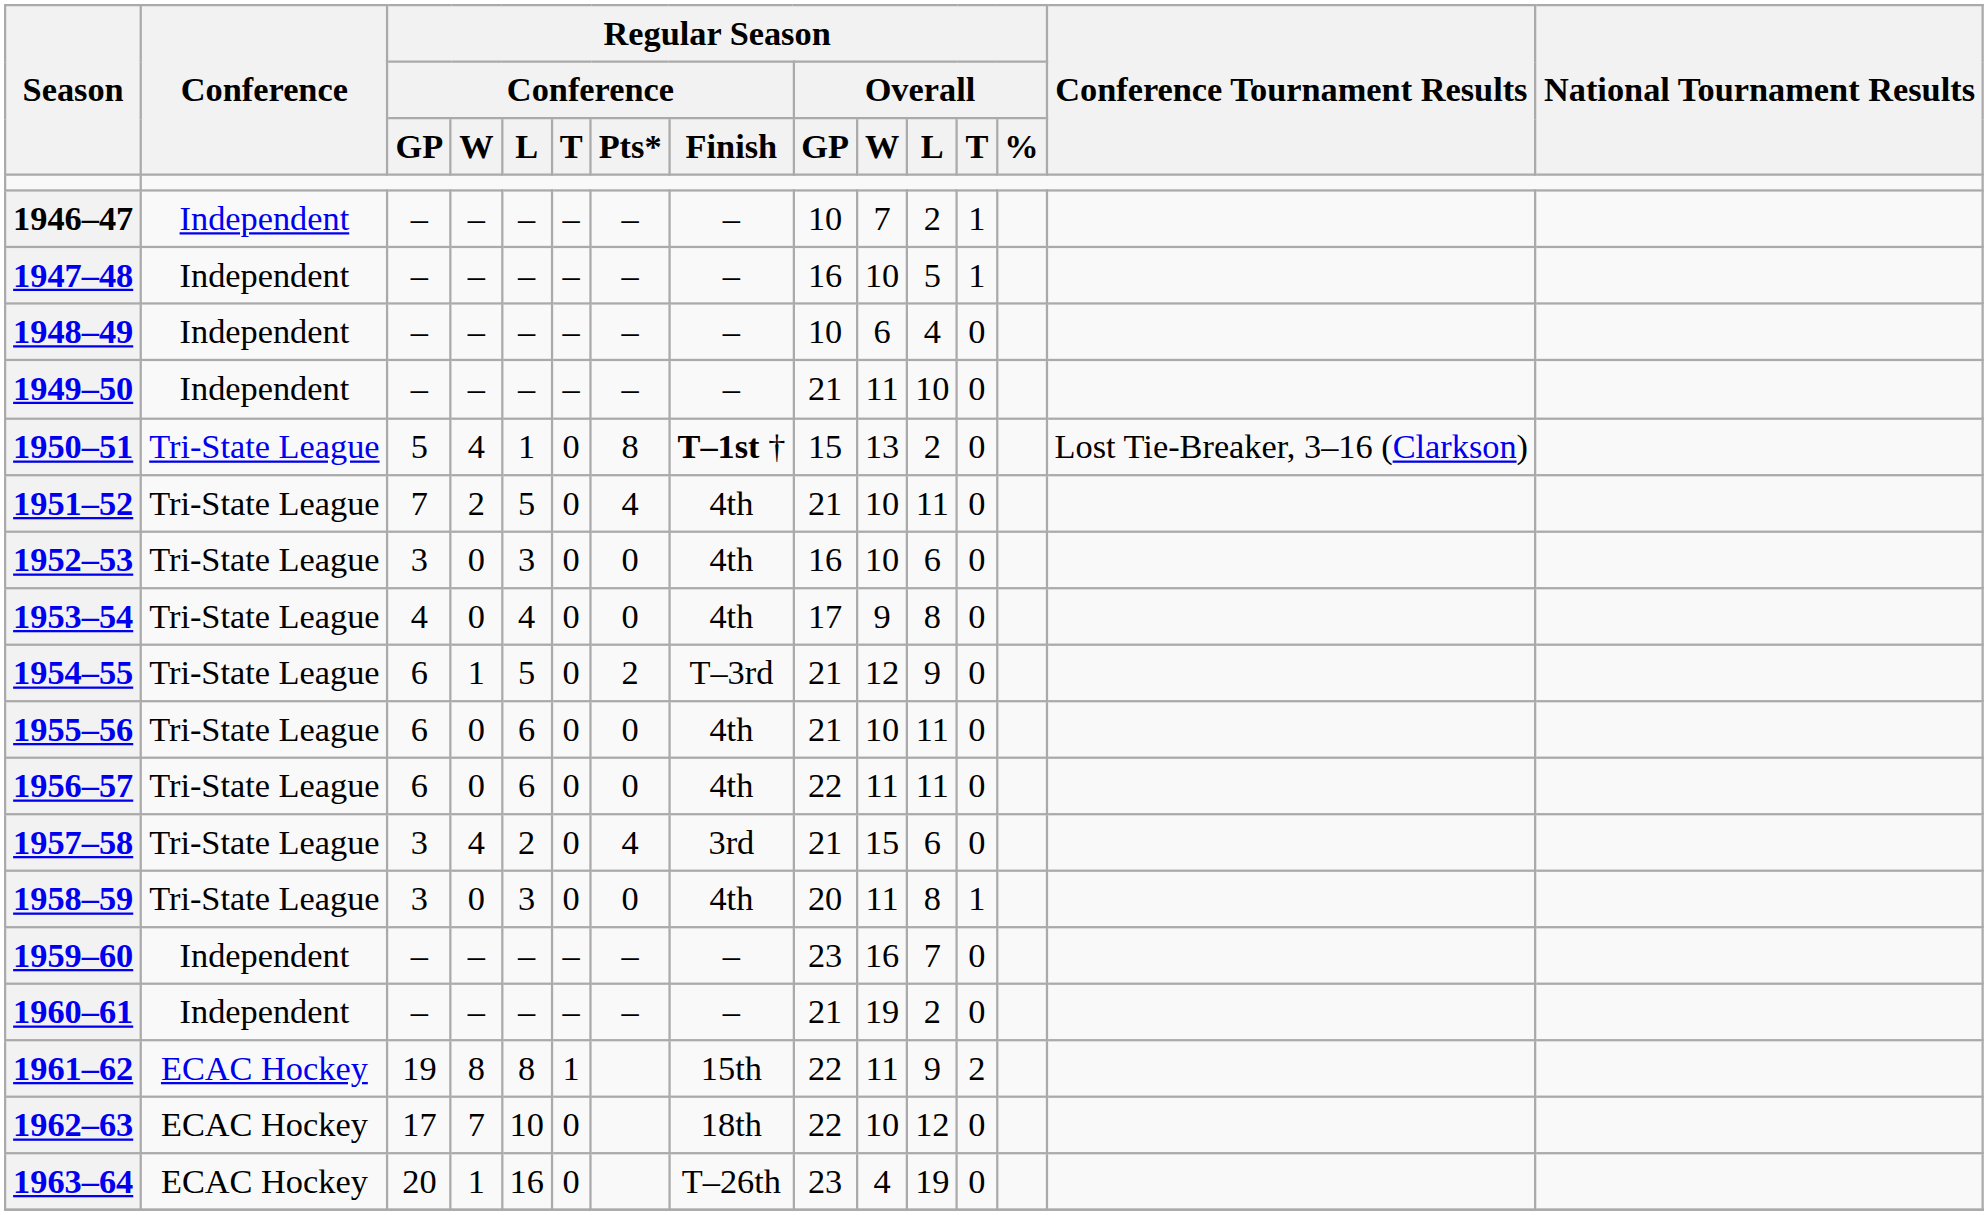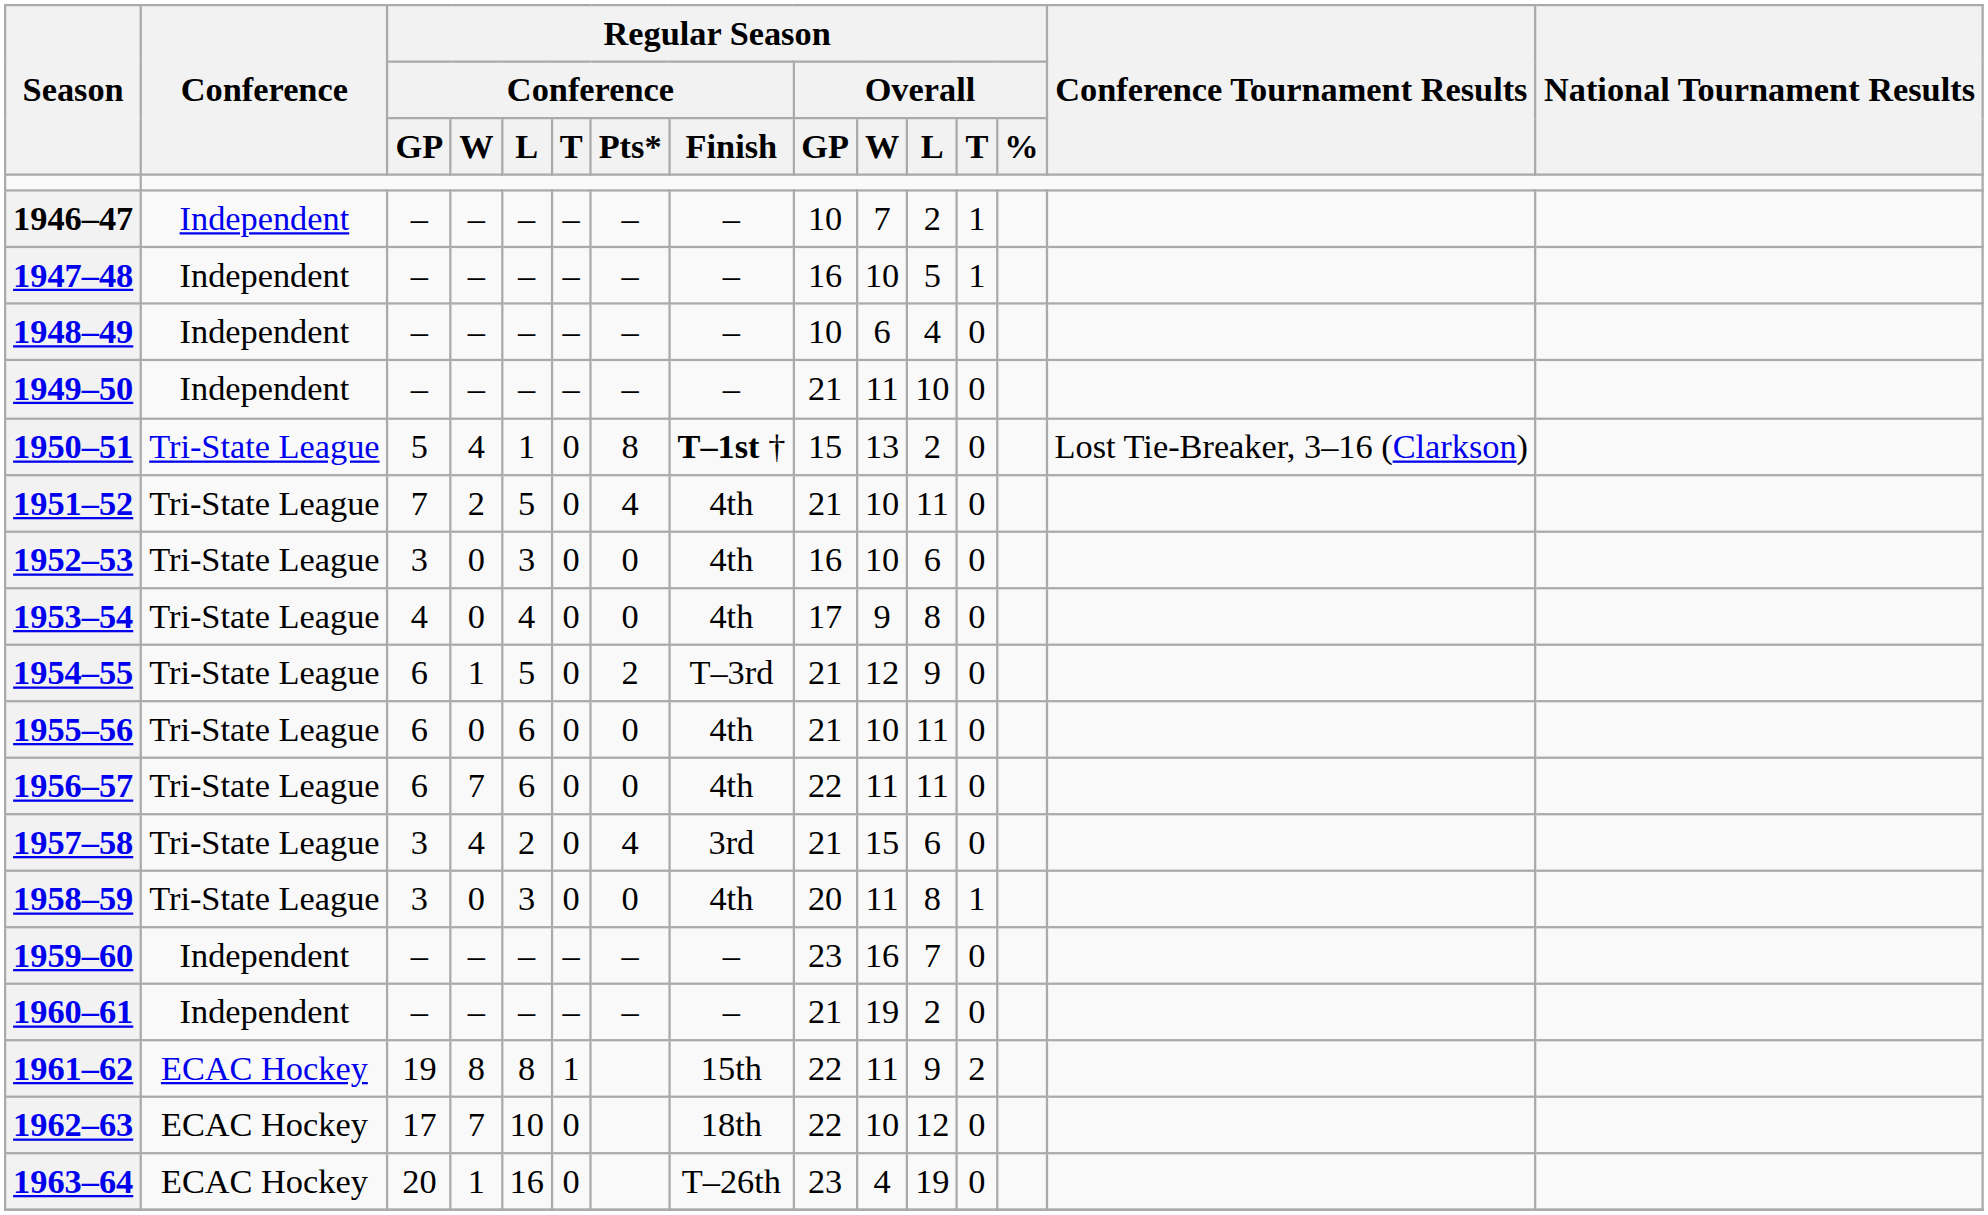1956–57 | Regular Season / Conference / W: 0 -> 7
